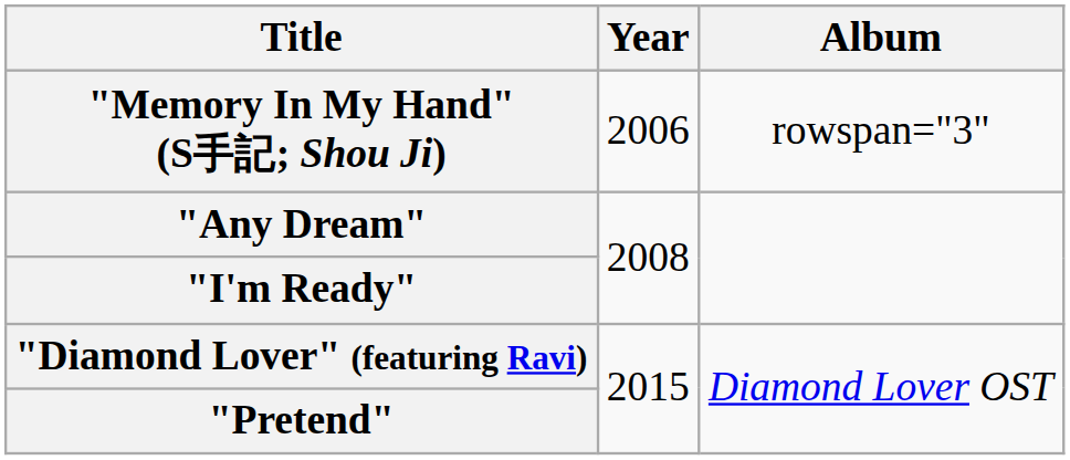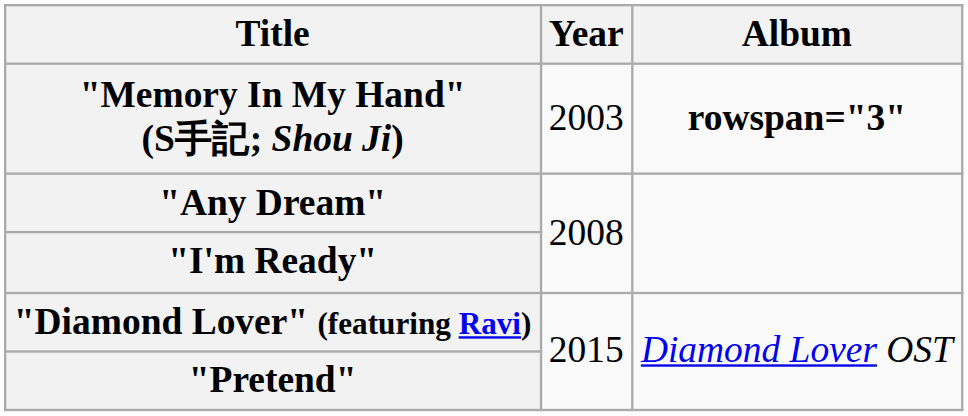"Memory In My Hand" (S手記; Shou Ji) | Year: 2006 -> 2003
"Memory In My Hand" (S手記; Shou Ji) | Album: normal -> bold
